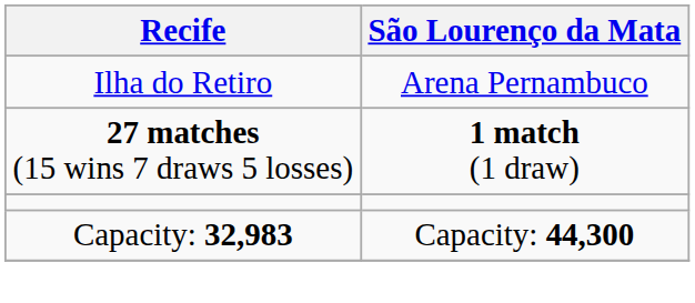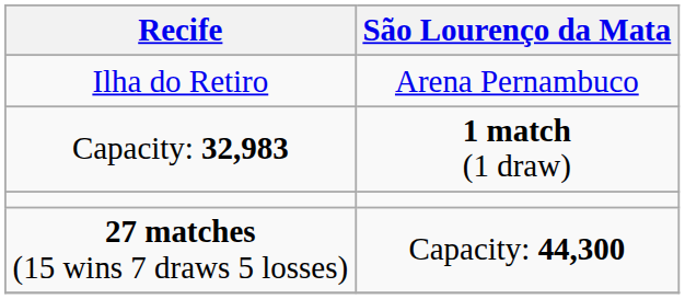row 3 | Recife: 27 matches (15 wins 7 draws 5 losses) -> Capacity: 32,983
row 5 | Recife: Capacity: 32,983 -> 27 matches (15 wins 7 draws 5 losses)
